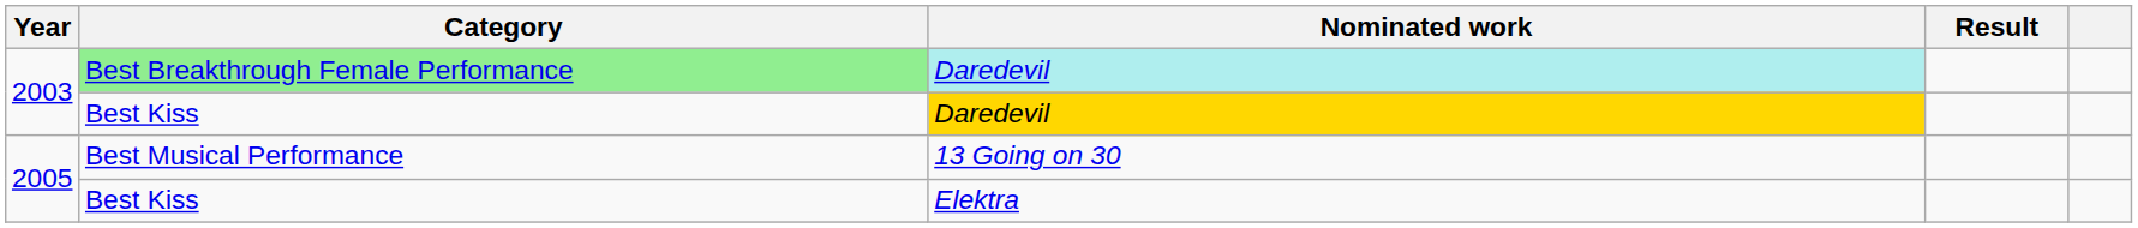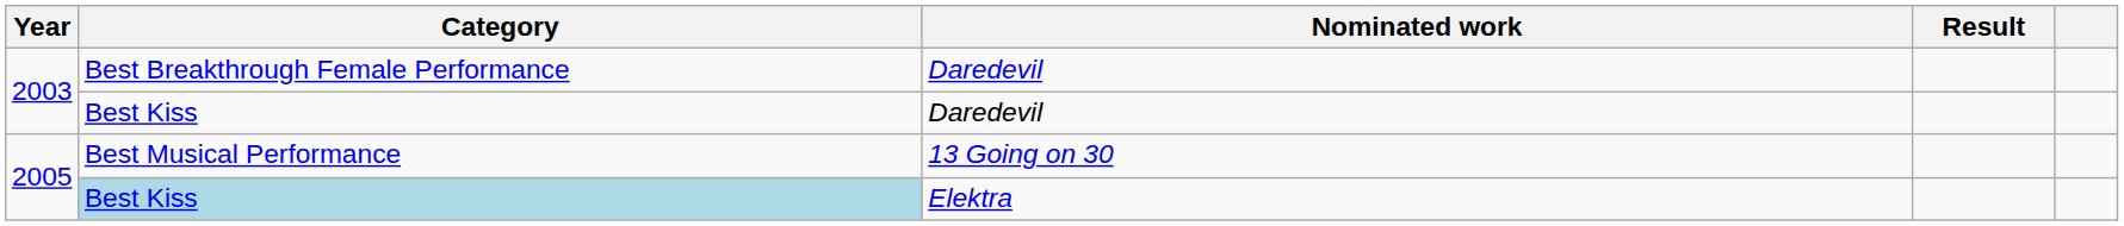Best Breakthrough Female Performance | Category: lightgreen background -> no background
Best Breakthrough Female Performance | Nominated work: paleturquoise background -> no background
Best Kiss / Daredevil | Nominated work: gold background -> no background
Best Kiss / Elektra | Category: no background -> lightblue background
